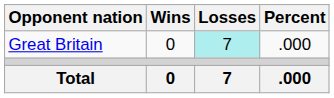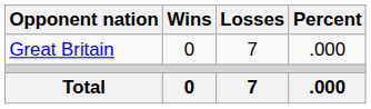Great Britain | Losses: paleturquoise background -> no background
